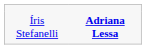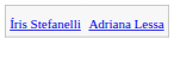Íris Stefanelli | column 2: bold -> normal
